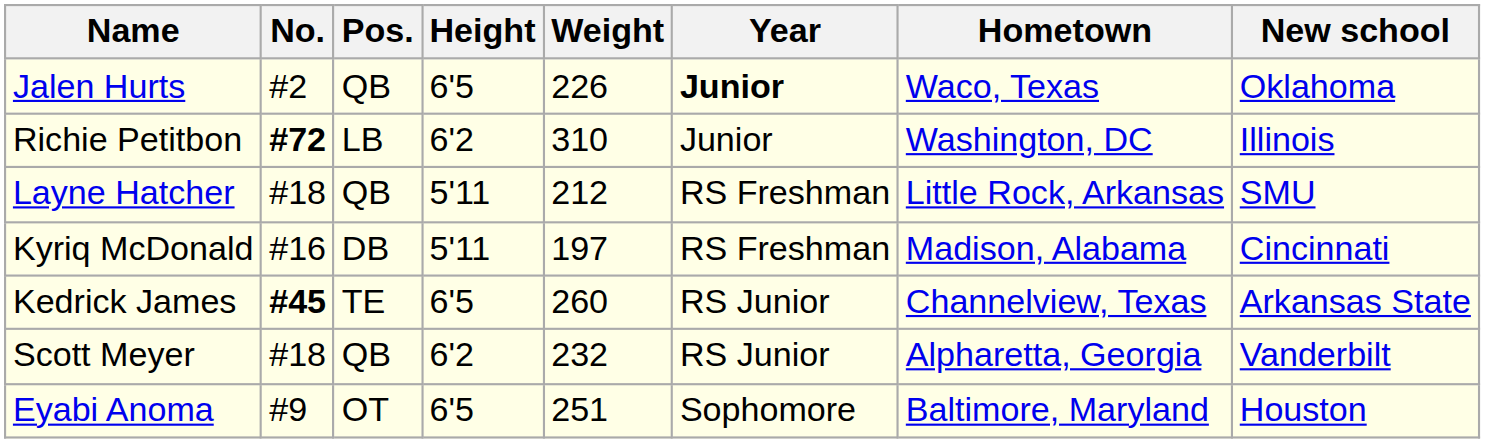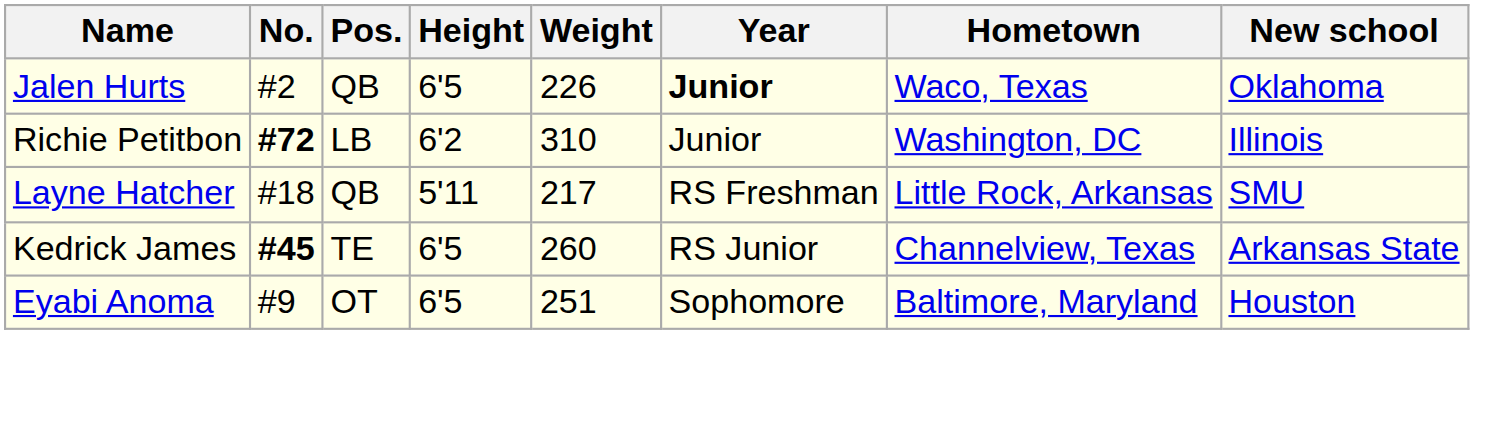Layne Hatcher | Weight: 212 -> 217
- row: Kyriq McDonald | #16 | DB | 5'11 | 197 | RS Freshman | Madison, Alabama | Cincinnati
- row: Scott Meyer | #18 | QB | 6'2 | 232 | RS Junior | Alpharetta, Georgia | Vanderbilt
